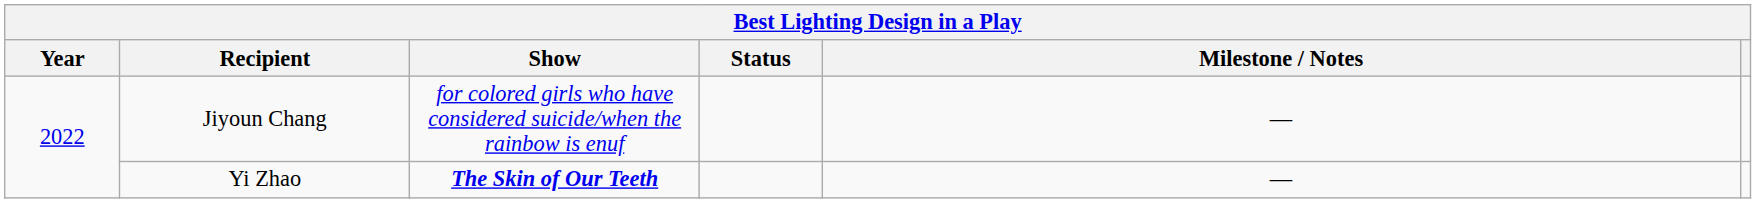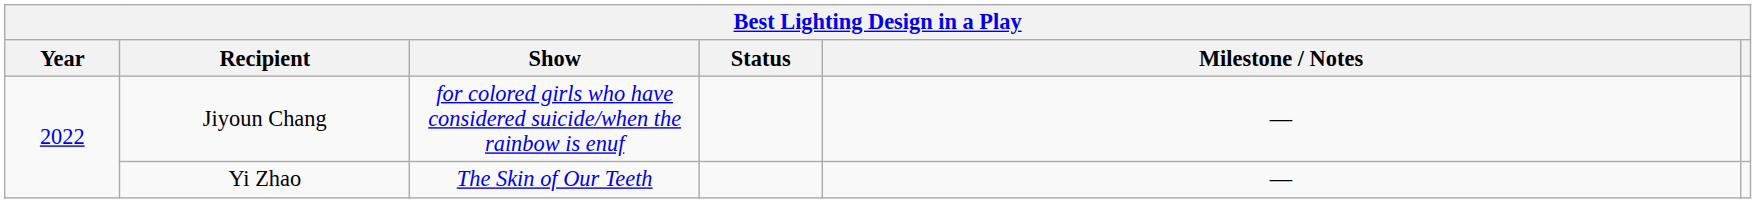Yi Zhao | Show: bold -> normal
